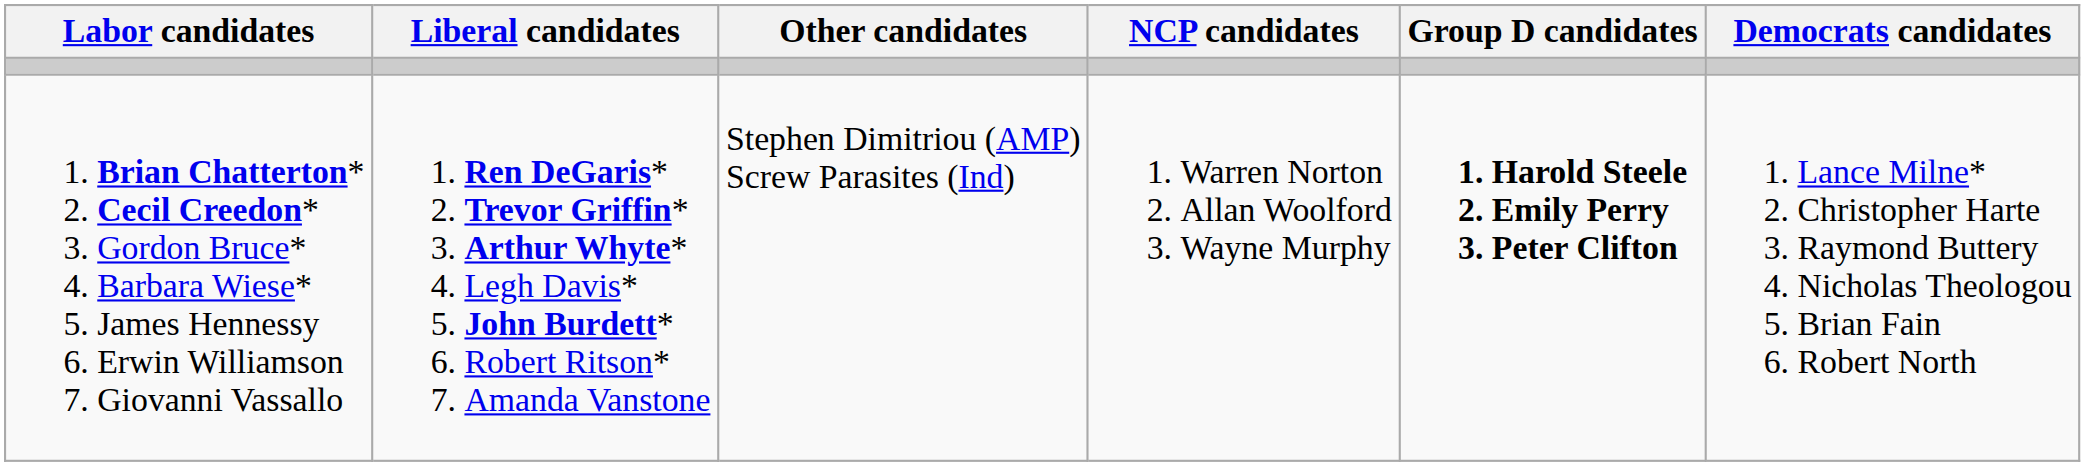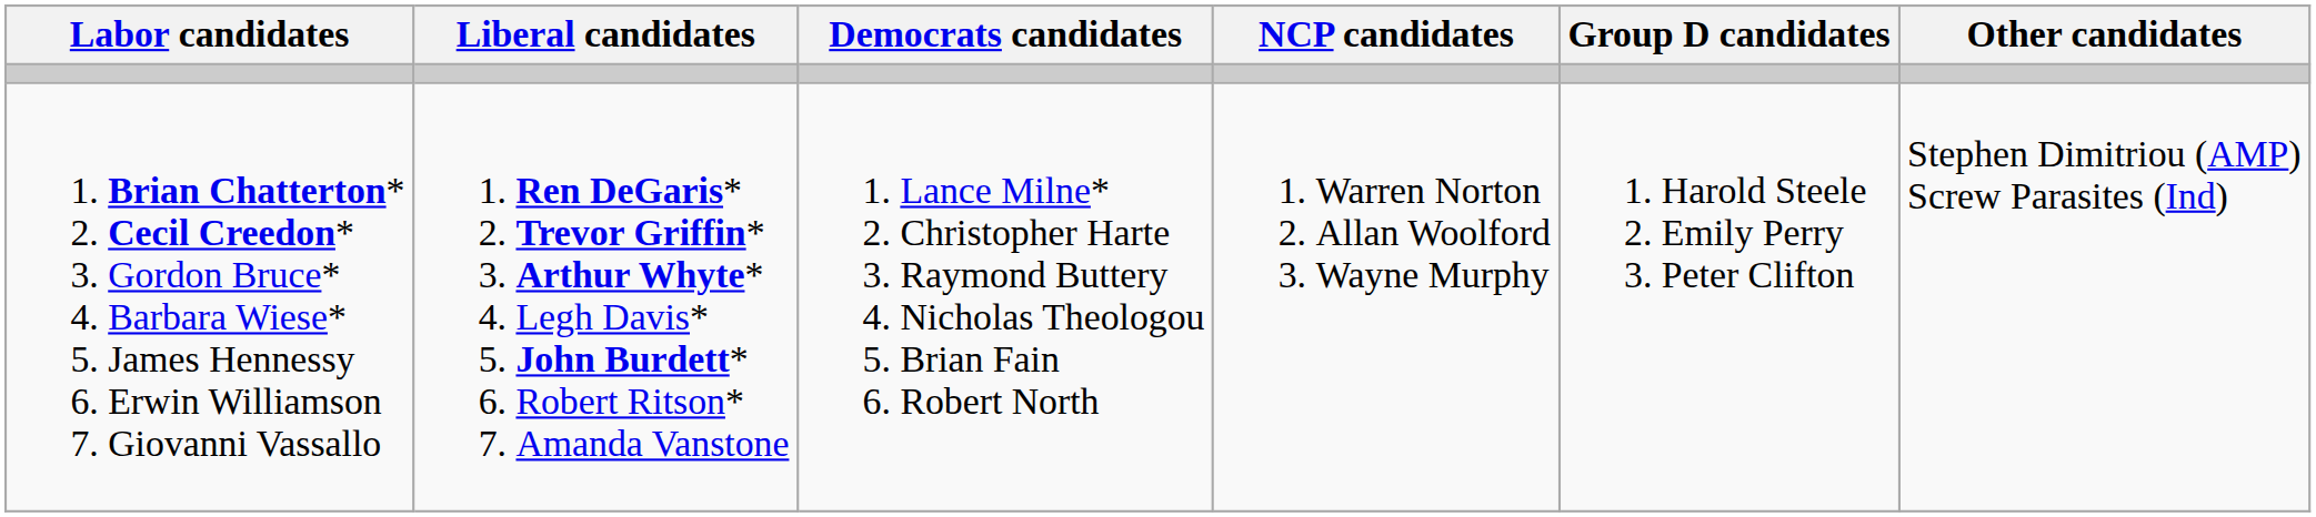columns swapped: Democrats candidates <-> Other candidates
row 3 | Group D candidates: bold -> normal
